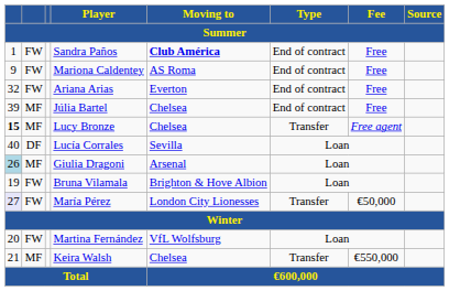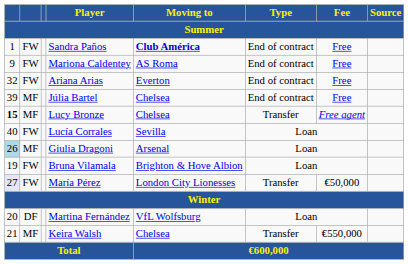Lucía Corrales | column 2: DF -> FW
Martina Fernández | column 2: FW -> DF
